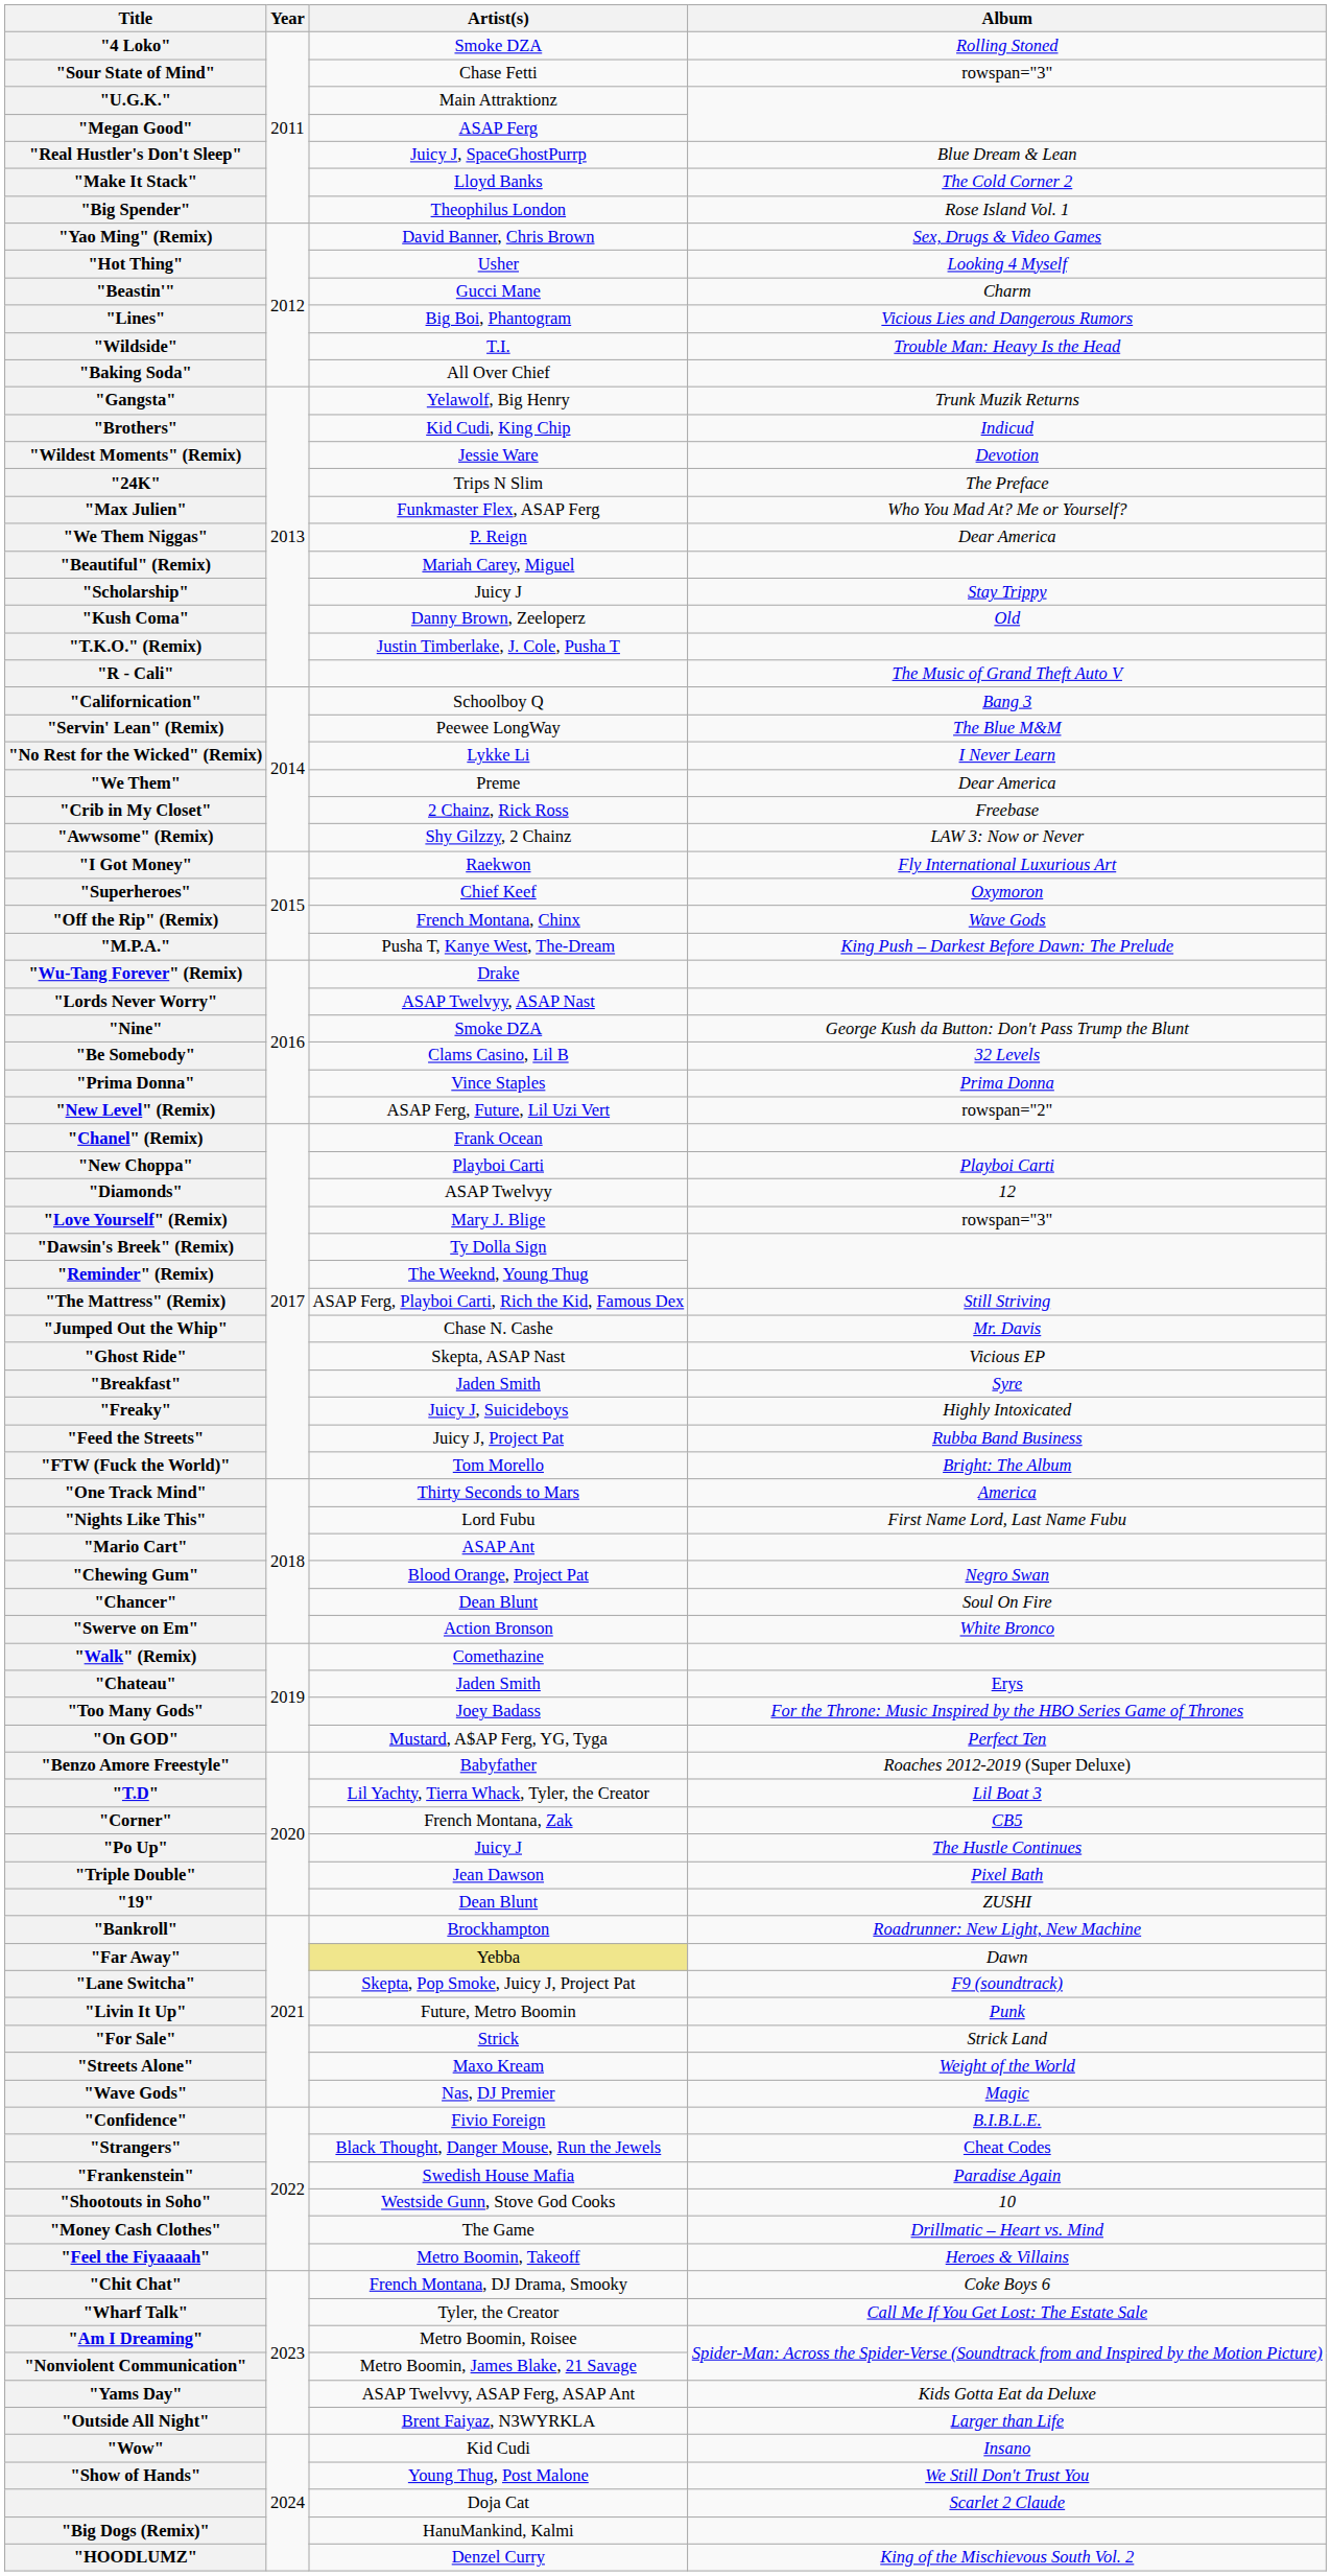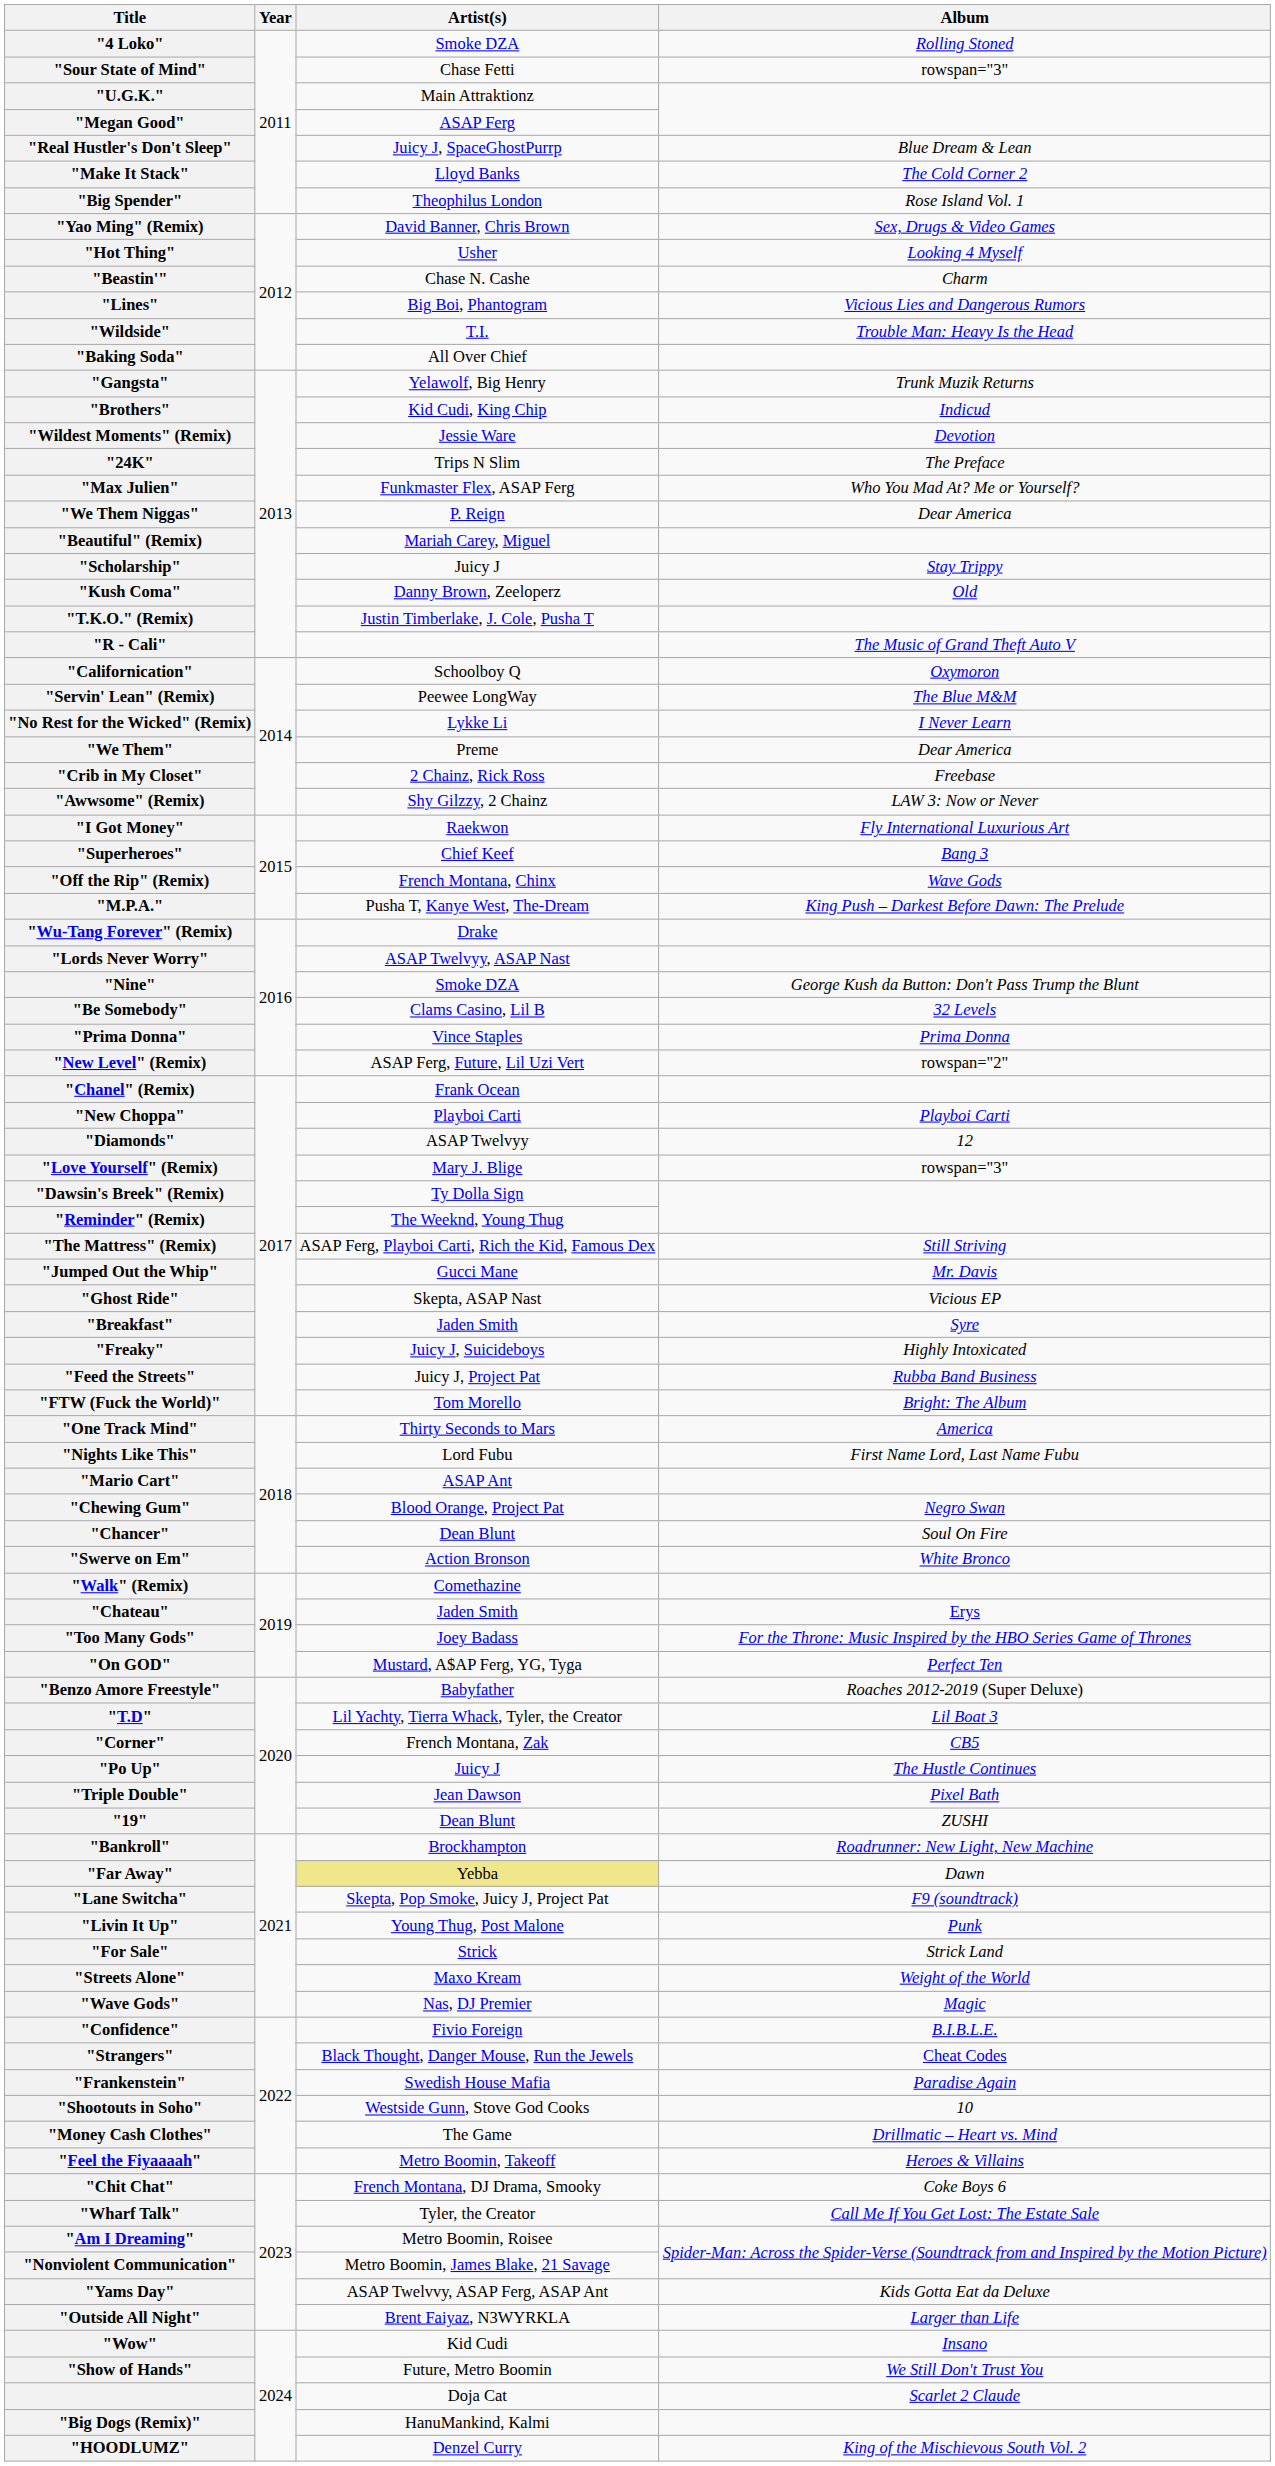"Beastin'" | Artist(s): Gucci Mane -> Chase N. Cashe
"Californication" | Album: Bang 3 -> Oxymoron
"Superheroes" | Album: Oxymoron -> Bang 3
"Jumped Out the Whip" | Artist(s): Chase N. Cashe -> Gucci Mane
"Livin It Up" | Artist(s): Future, Metro Boomin -> Young Thug, Post Malone
"Show of Hands" | Artist(s): Young Thug, Post Malone -> Future, Metro Boomin
